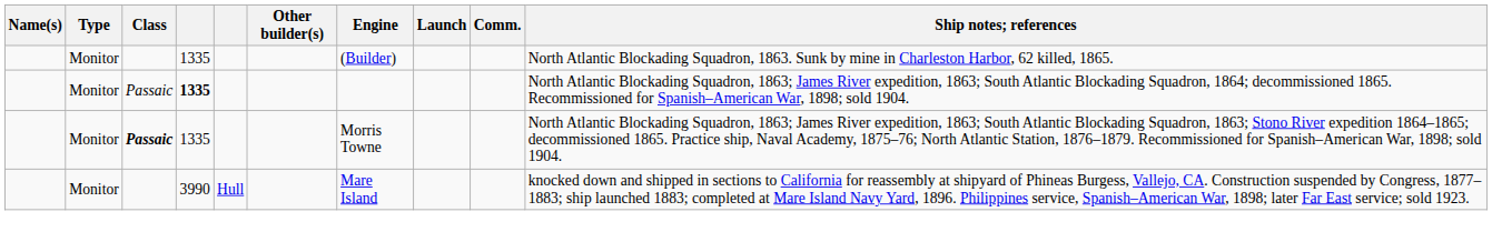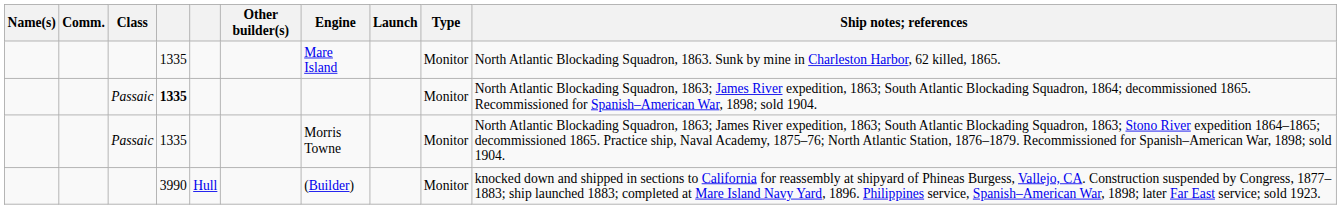columns swapped: Type <-> Comm.
row 2 | Engine: (Builder) -> Mare Island
row 4 | Class: bold -> normal
row 5 | Engine: Mare Island -> (Builder)
